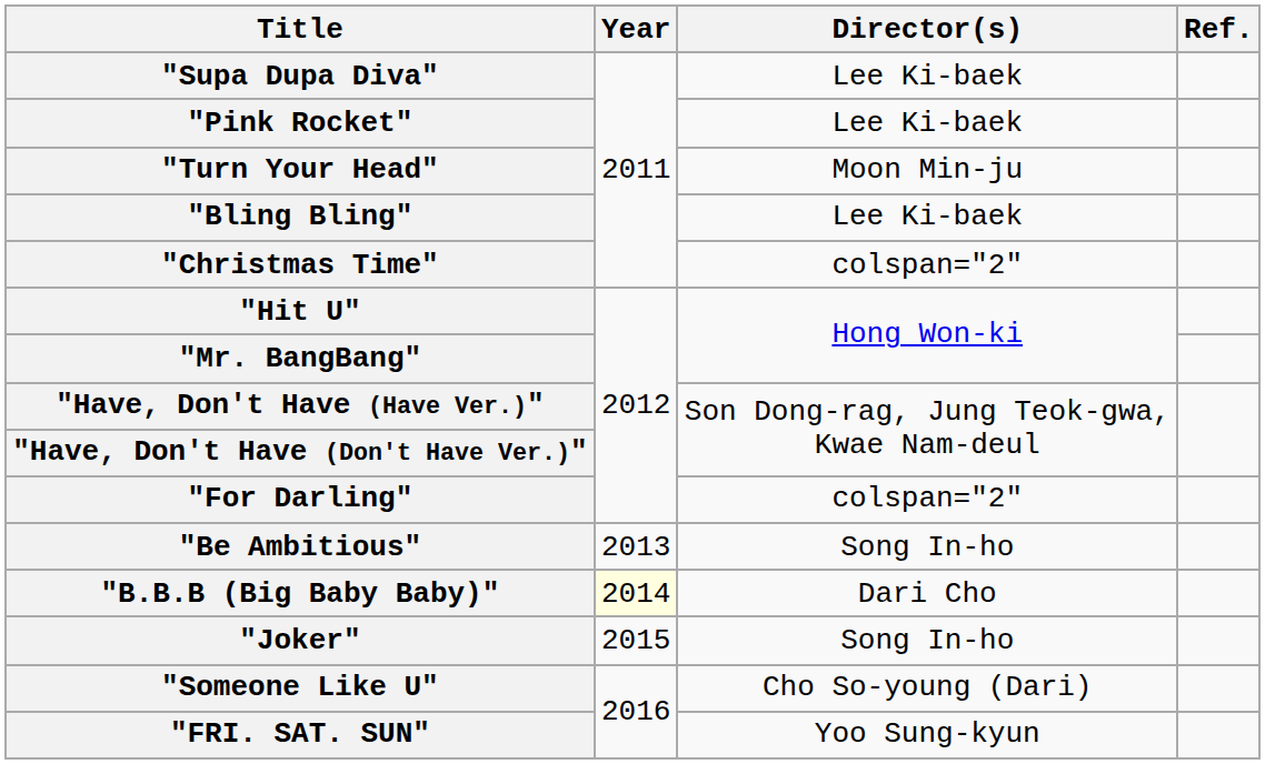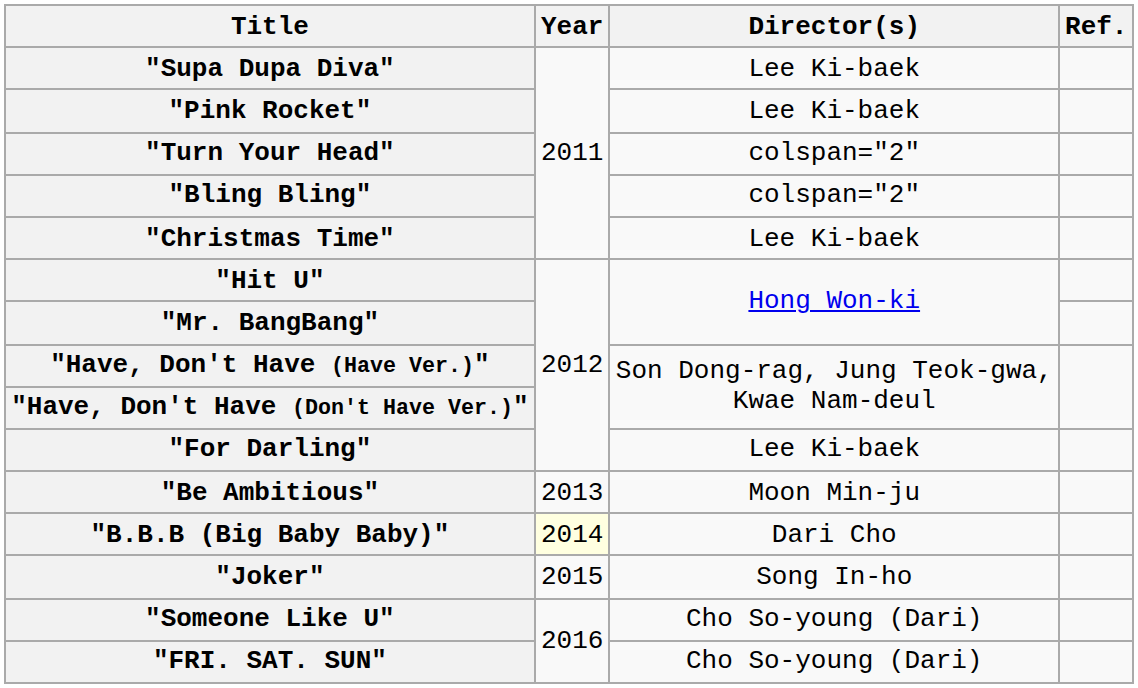"Turn Your Head" | Director(s): Moon Min-ju -> colspan="2"
"Bling Bling" | Director(s): Lee Ki-baek -> colspan="2"
"Christmas Time" | Director(s): colspan="2" -> Lee Ki-baek
"For Darling" | Director(s): colspan="2" -> Lee Ki-baek
"Be Ambitious" | Director(s): Song In-ho -> Moon Min-ju
"FRI. SAT. SUN" | Director(s): Yoo Sung-kyun -> Cho So-young (Dari)
